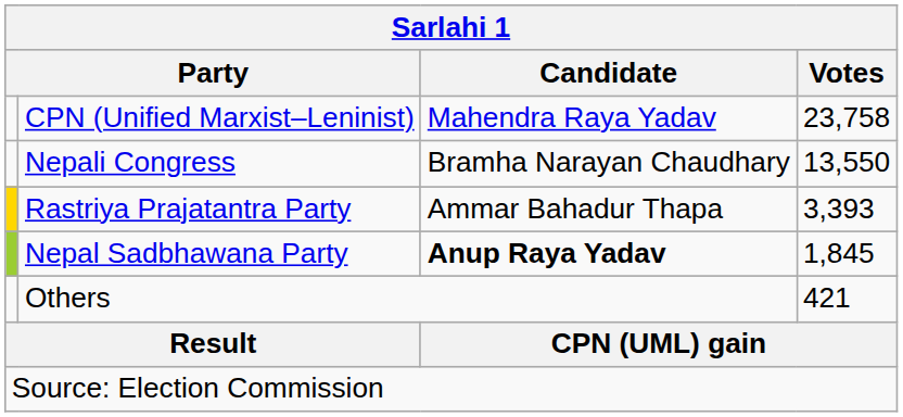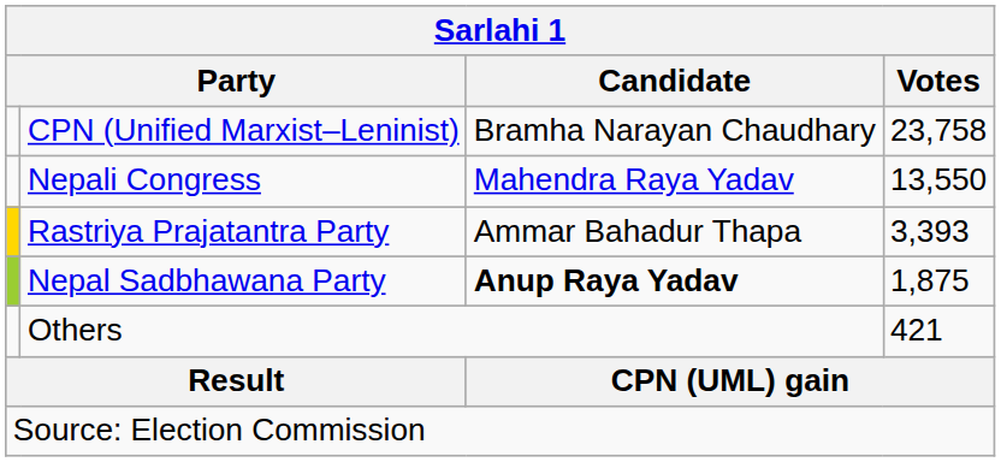CPN (Unified Marxist–Leninist) | Candidate: Mahendra Raya Yadav -> Bramha Narayan Chaudhary
Nepali Congress | Candidate: Bramha Narayan Chaudhary -> Mahendra Raya Yadav
Nepal Sadbhawana Party | Votes: 1,845 -> 1,875
